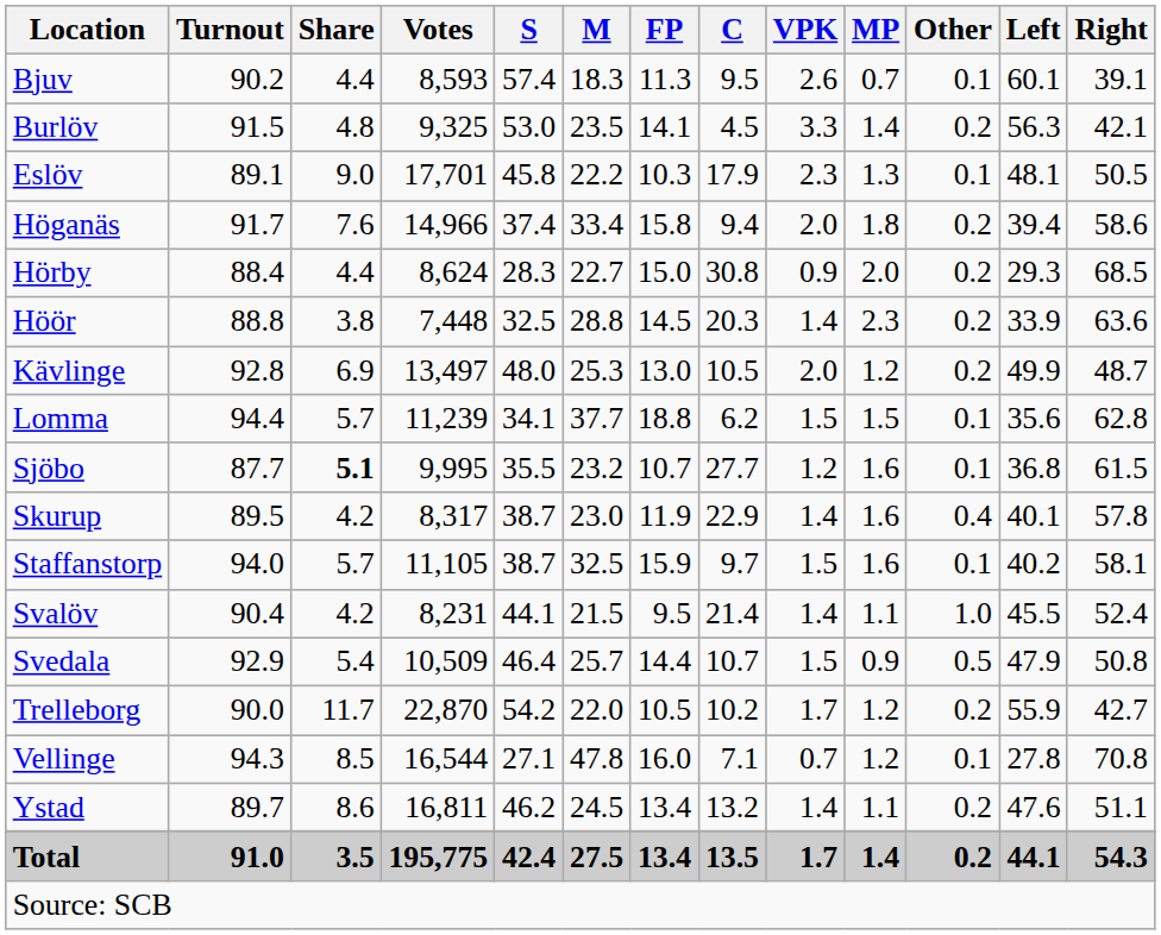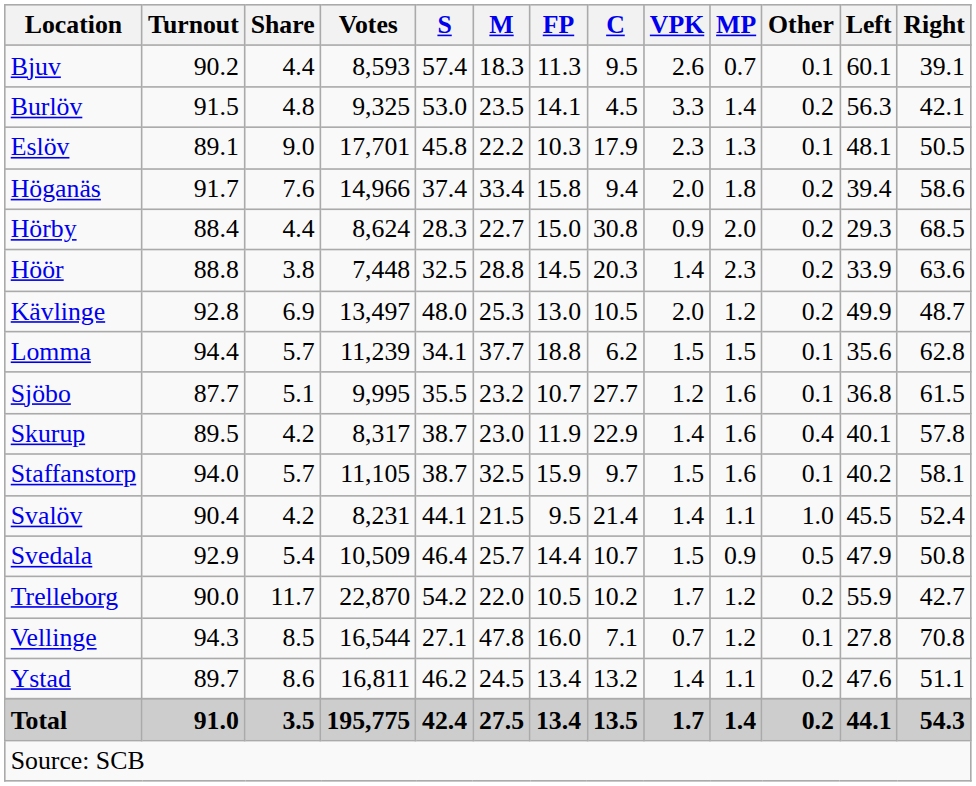Sjöbo | Share: bold -> normal
